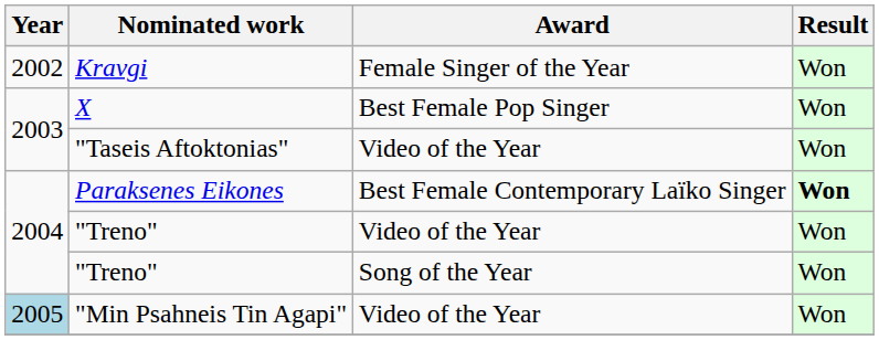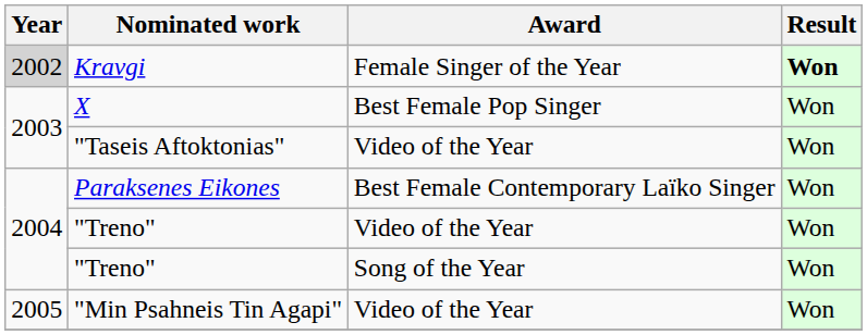Kravgi | Year: no background -> lightgrey background
Kravgi | Result: normal -> bold
Paraksenes Eikones | Result: bold -> normal
"Min Psahneis Tin Agapi" | Year: lightblue background -> no background
